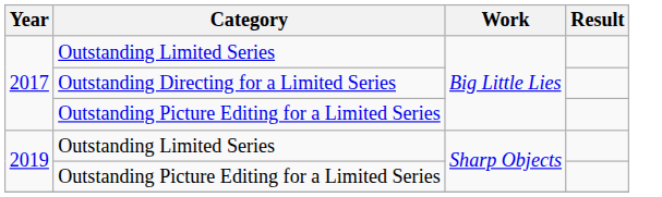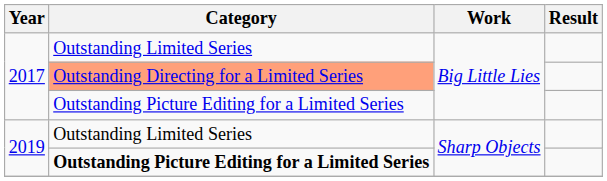Outstanding Directing for a Limited Series | Category: no background -> lightsalmon background
2019 / Outstanding Picture Editing for a Limited Series | Category: normal -> bold
